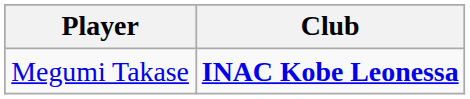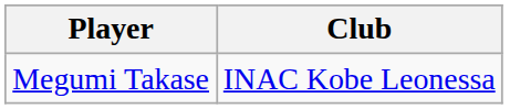Megumi Takase | Club: bold -> normal
